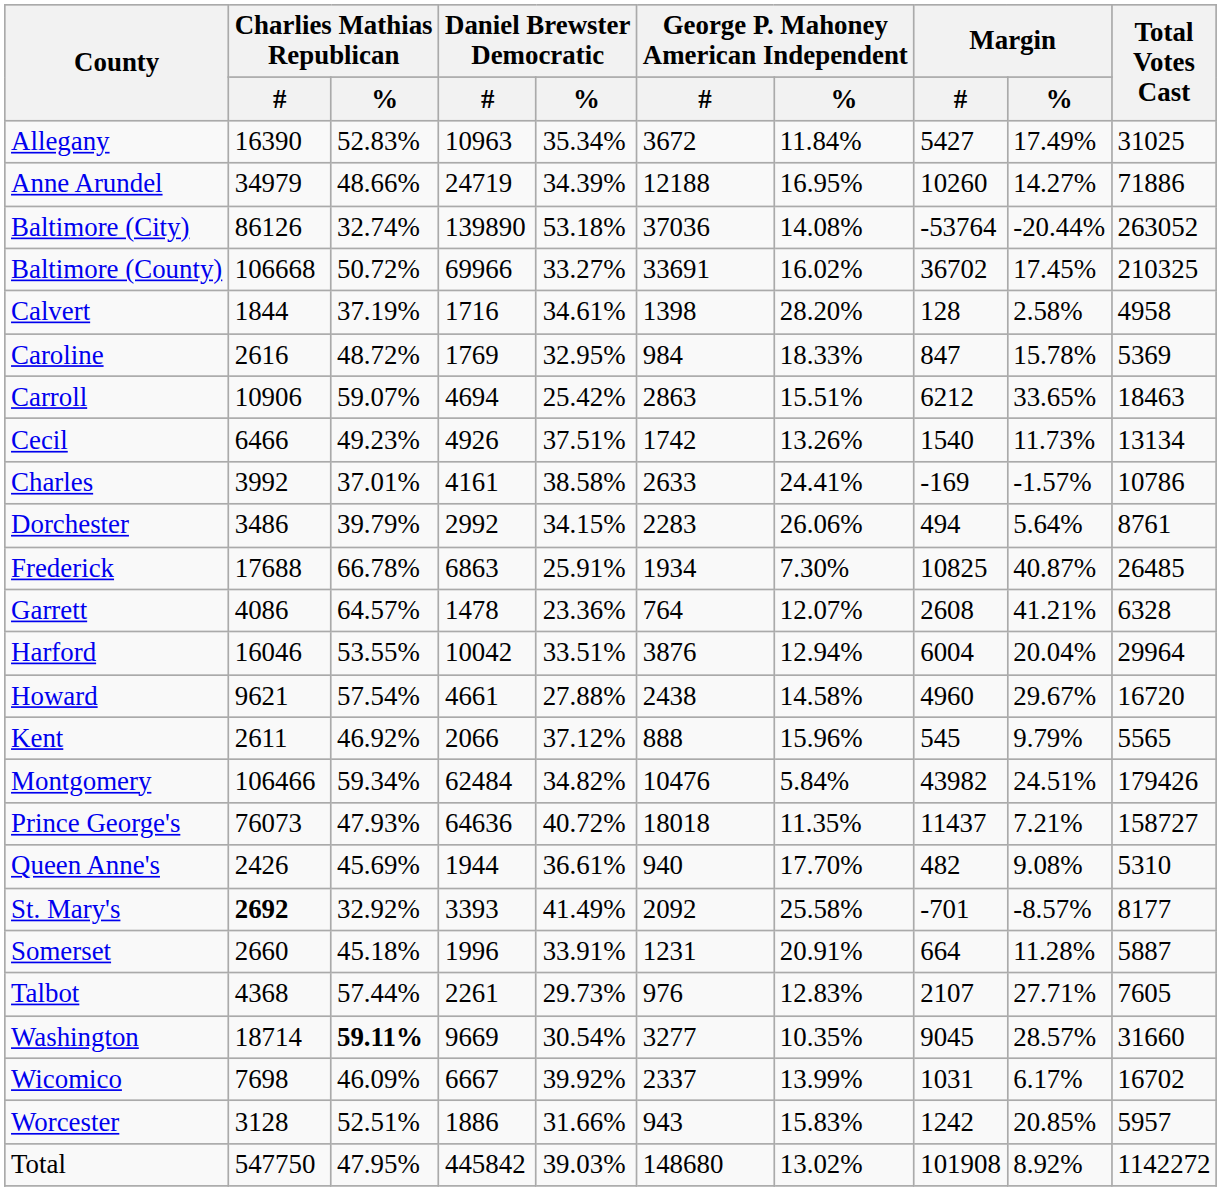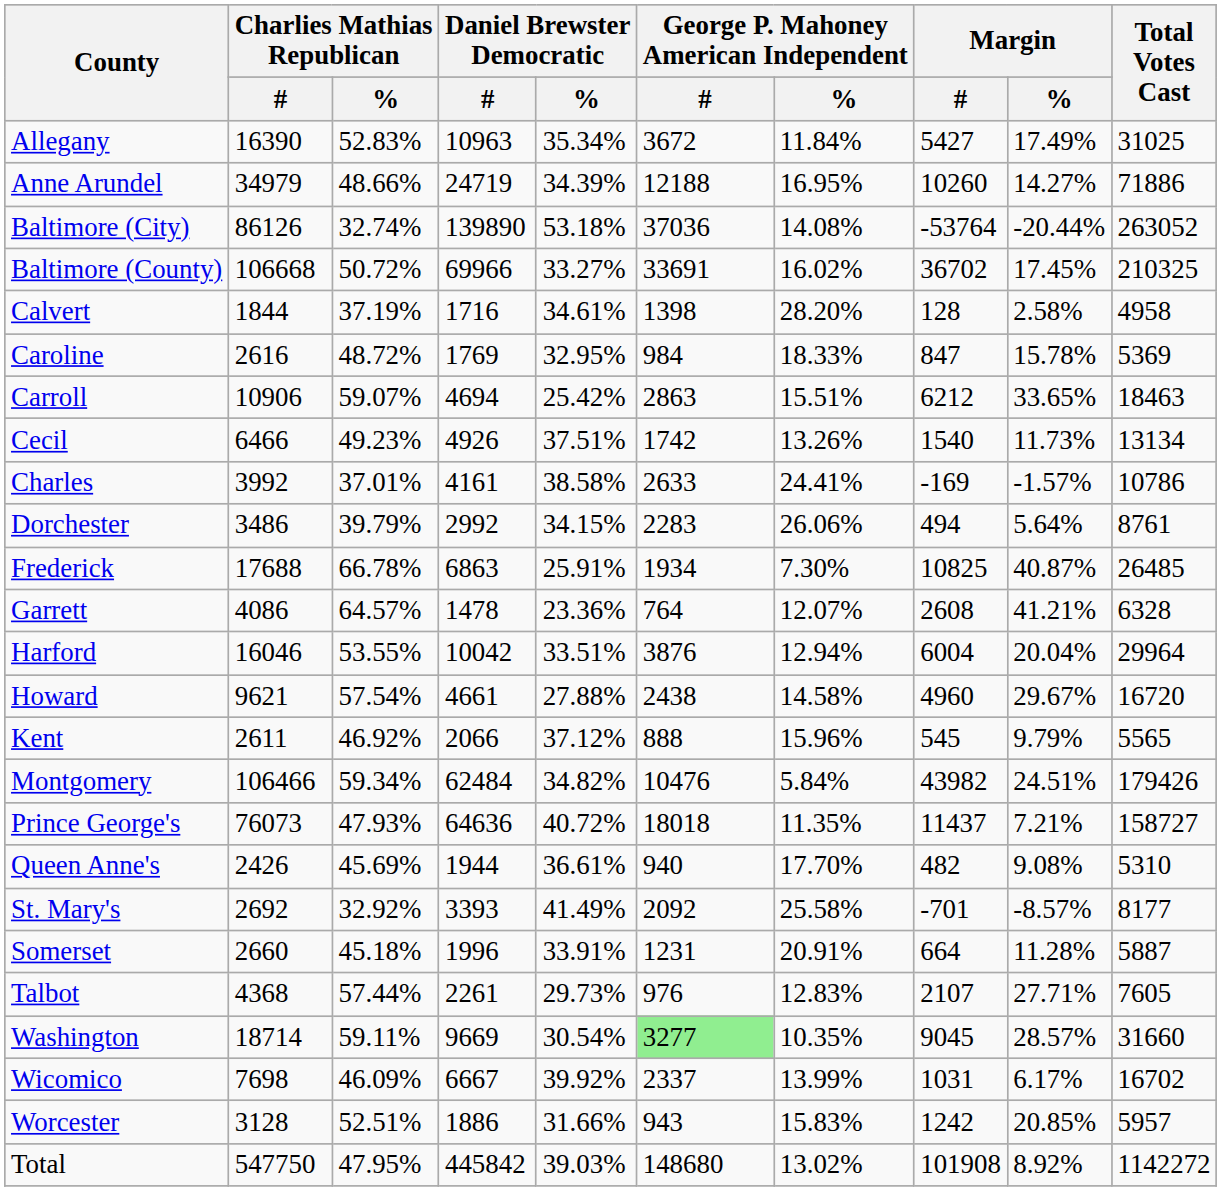St. Mary's | Charlies Mathias Republican / #: bold -> normal
Washington | Charlies Mathias Republican / %: bold -> normal
Washington | George P. Mahoney American Independent / #: no background -> lightgreen background
